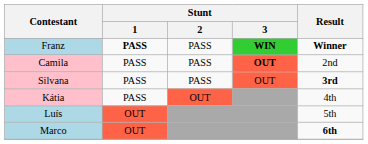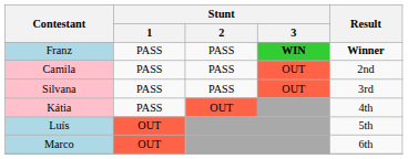Franz | Stunt / 1: bold -> normal
Camila | Stunt / 3: bold -> normal
Silvana | Result: bold -> normal
Marco | Result: bold -> normal
